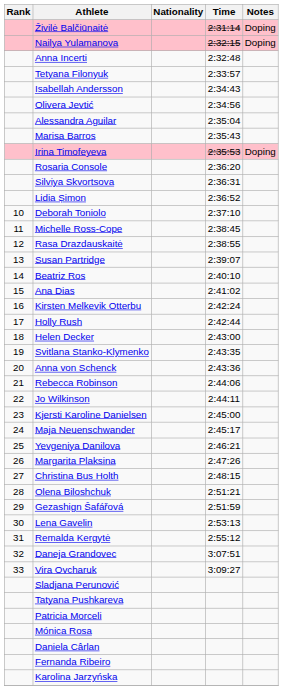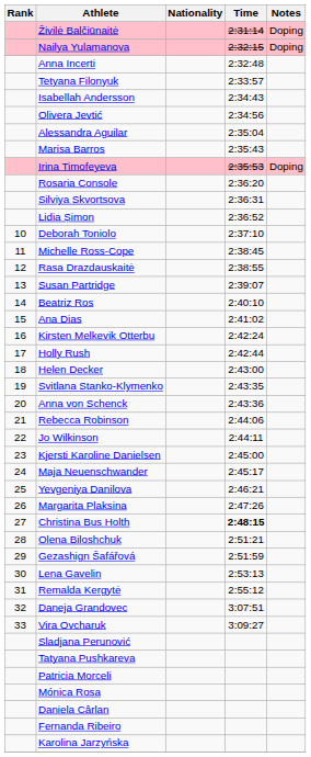Christina Bus Holth | Time: normal -> bold
